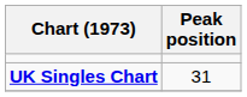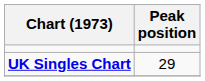row 3 | Peak position: 31 -> 29
